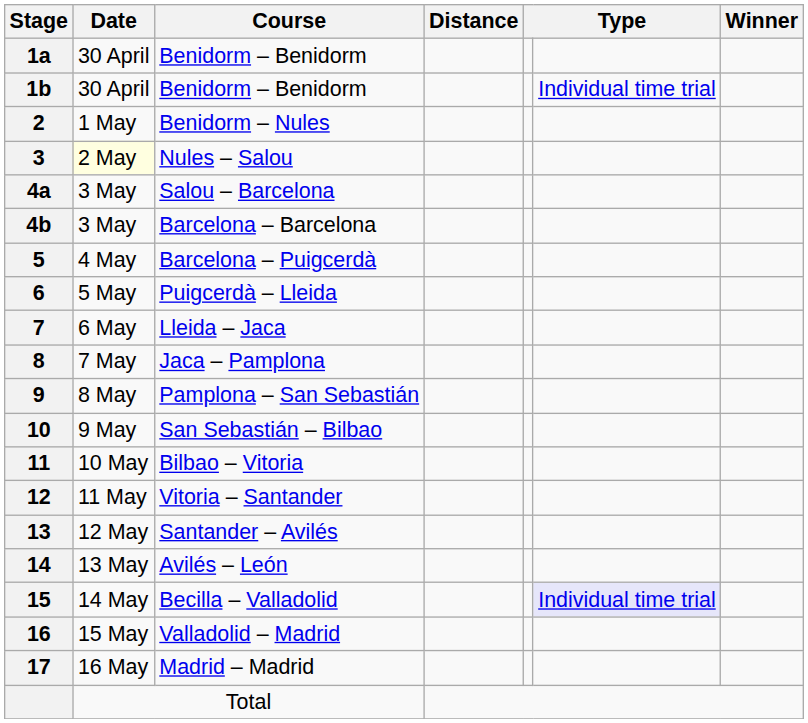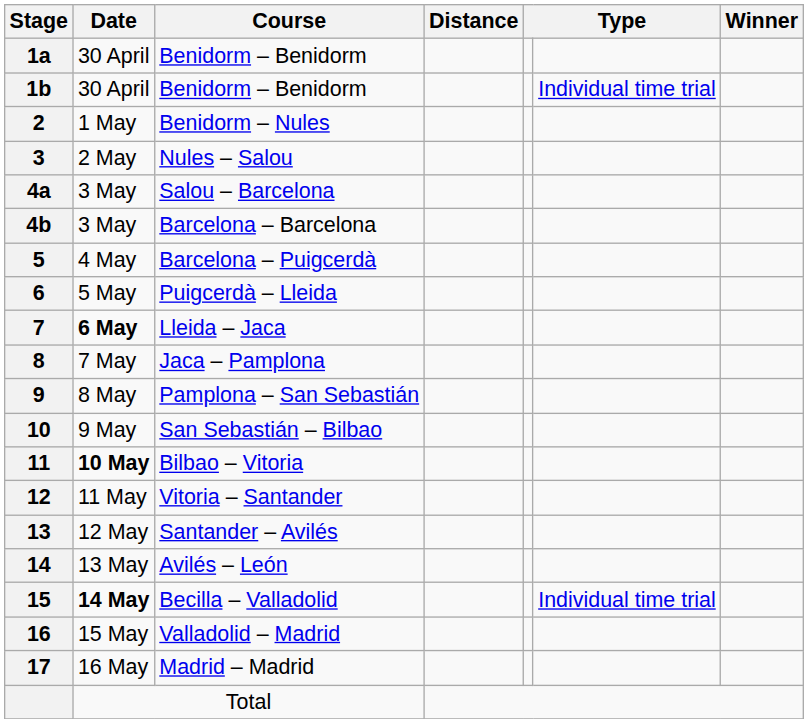Nules – Salou | Date: lightyellow background -> no background
Lleida – Jaca | Date: normal -> bold
Bilbao – Vitoria | Date: normal -> bold
Becilla – Valladolid | Date: normal -> bold
Becilla – Valladolid | column 6: lavender background -> no background
